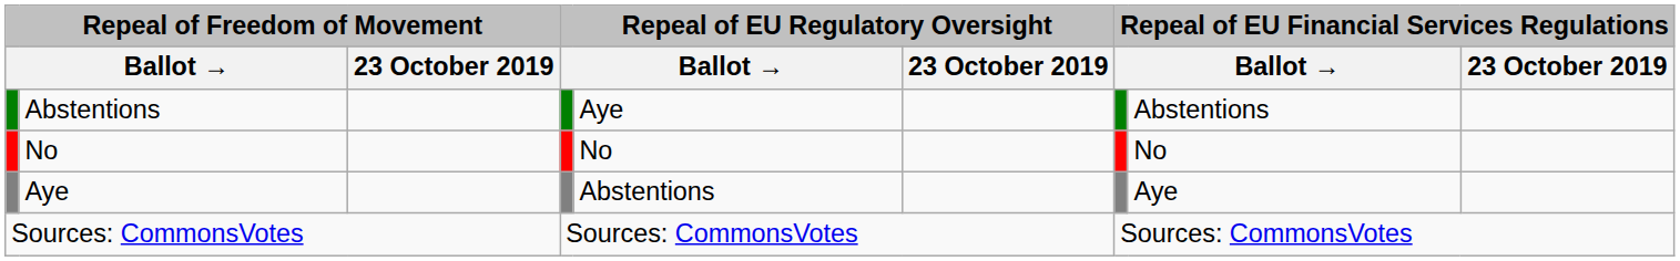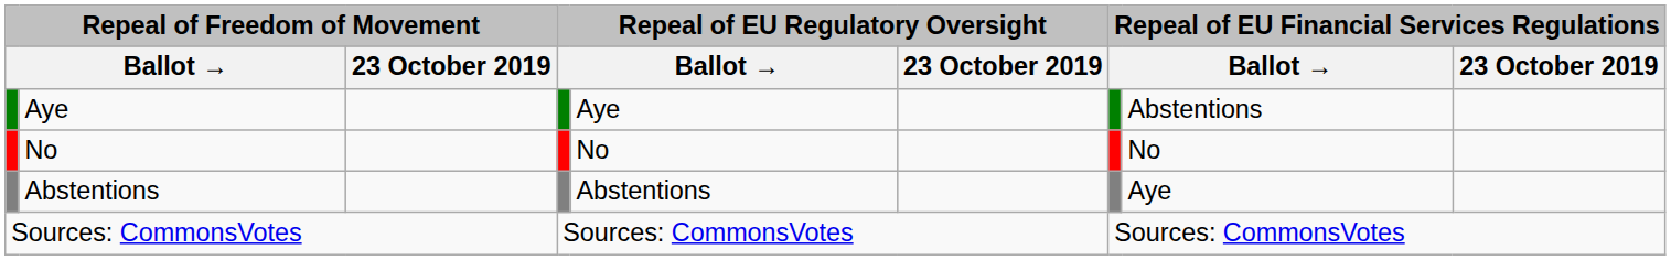row 3 | column 2: Abstentions -> Aye
row 5 | column 2: Aye -> Abstentions
